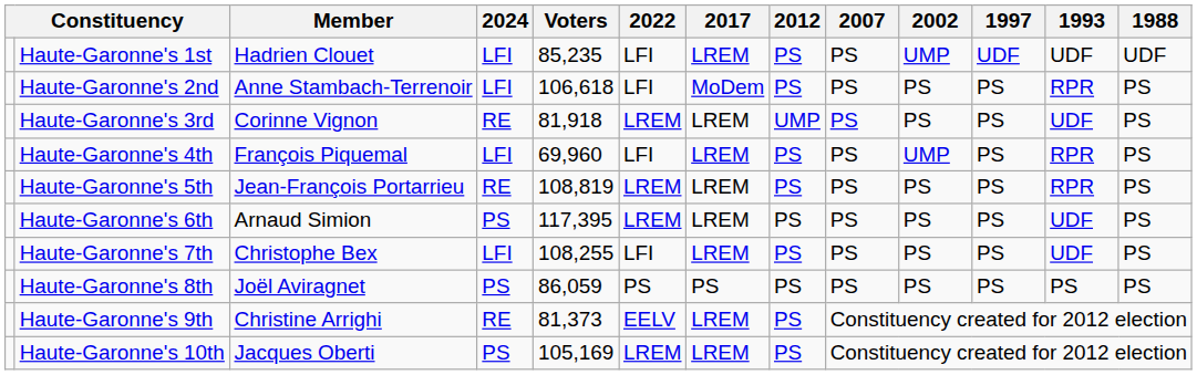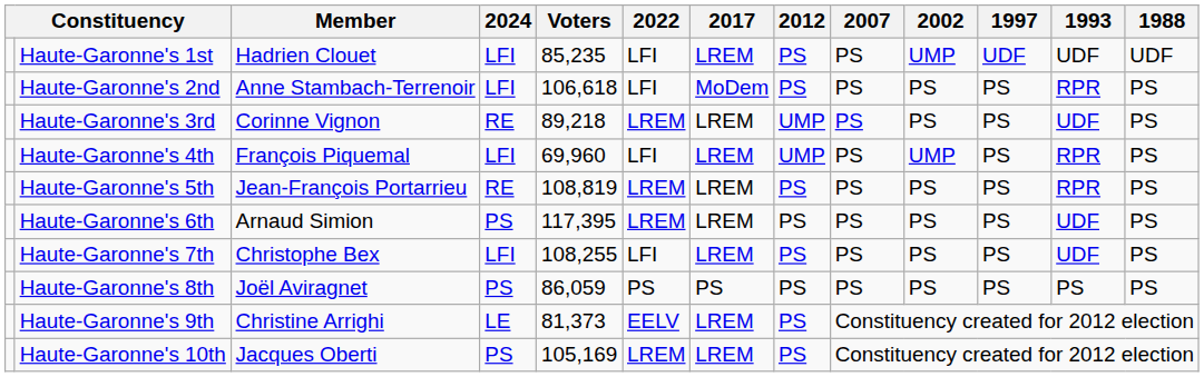Haute-Garonne's 3rd | Voters: 81,918 -> 89,218
Haute-Garonne's 4th | 2012: PS -> UMP
Haute-Garonne's 9th | 2024: RE -> LE
